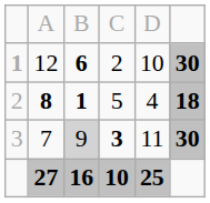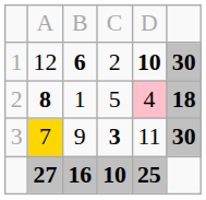row 2 | column 1: bold -> normal
row 2 | column 5: normal -> bold
row 3 | column 3: bold -> normal
row 3 | column 5: no background -> pink background
row 4 | column 2: no background -> gold background
row 4 | column 3: lightgrey background -> no background
